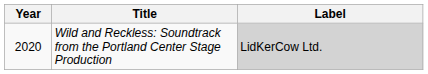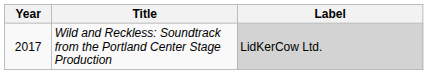row 2 | Year: 2020 -> 2017
